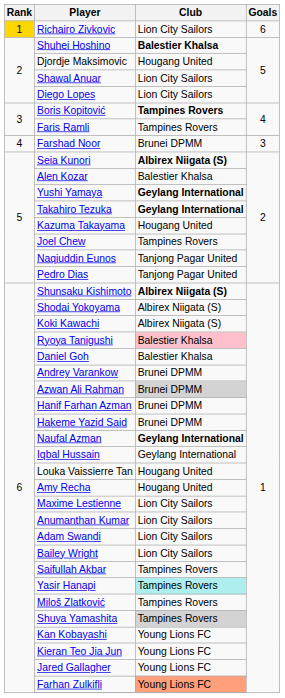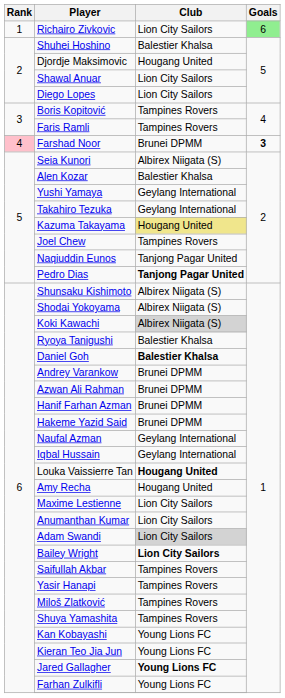Richairo Zivkovic | Rank: gold background -> no background
Richairo Zivkovic | Goals: no background -> lightgreen background
Shuhei Hoshino | Club: bold -> normal
Boris Kopitović | Club: bold -> normal
Farshad Noor | Rank: no background -> pink background
Farshad Noor | Goals: normal -> bold
Seia Kunori | Club: bold -> normal
Yushi Yamaya | Club: bold -> normal
Takahiro Tezuka | Club: bold -> normal
Kazuma Takayama | Club: no background -> khaki background
Pedro Dias | Club: normal -> bold
Shunsaku Kishimoto | Club: bold -> normal
Koki Kawachi | Club: no background -> lightgrey background
Ryoya Tanigushi | Club: pink background -> no background
Daniel Goh | Club: normal -> bold
Azwan Ali Rahman | Club: lightgrey background -> no background
Naufal Azman | Club: bold -> normal
Louka Vaissierre Tan | Club: normal -> bold
Adam Swandi | Club: no background -> lightgrey background
Bailey Wright | Club: normal -> bold
Yasir Hanapi | Club: paleturquoise background -> no background
Shuya Yamashita | Club: lightgrey background -> no background
Jared Gallagher | Club: normal -> bold
Farhan Zulkifli | Club: lightsalmon background -> no background
